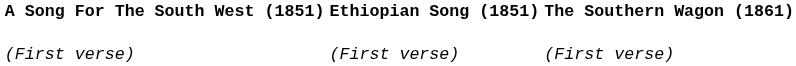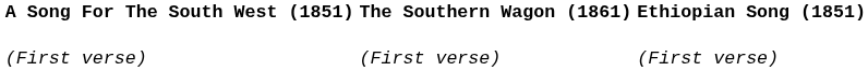columns swapped: Ethiopian Song (1851) <-> The Southern Wagon (1861)
